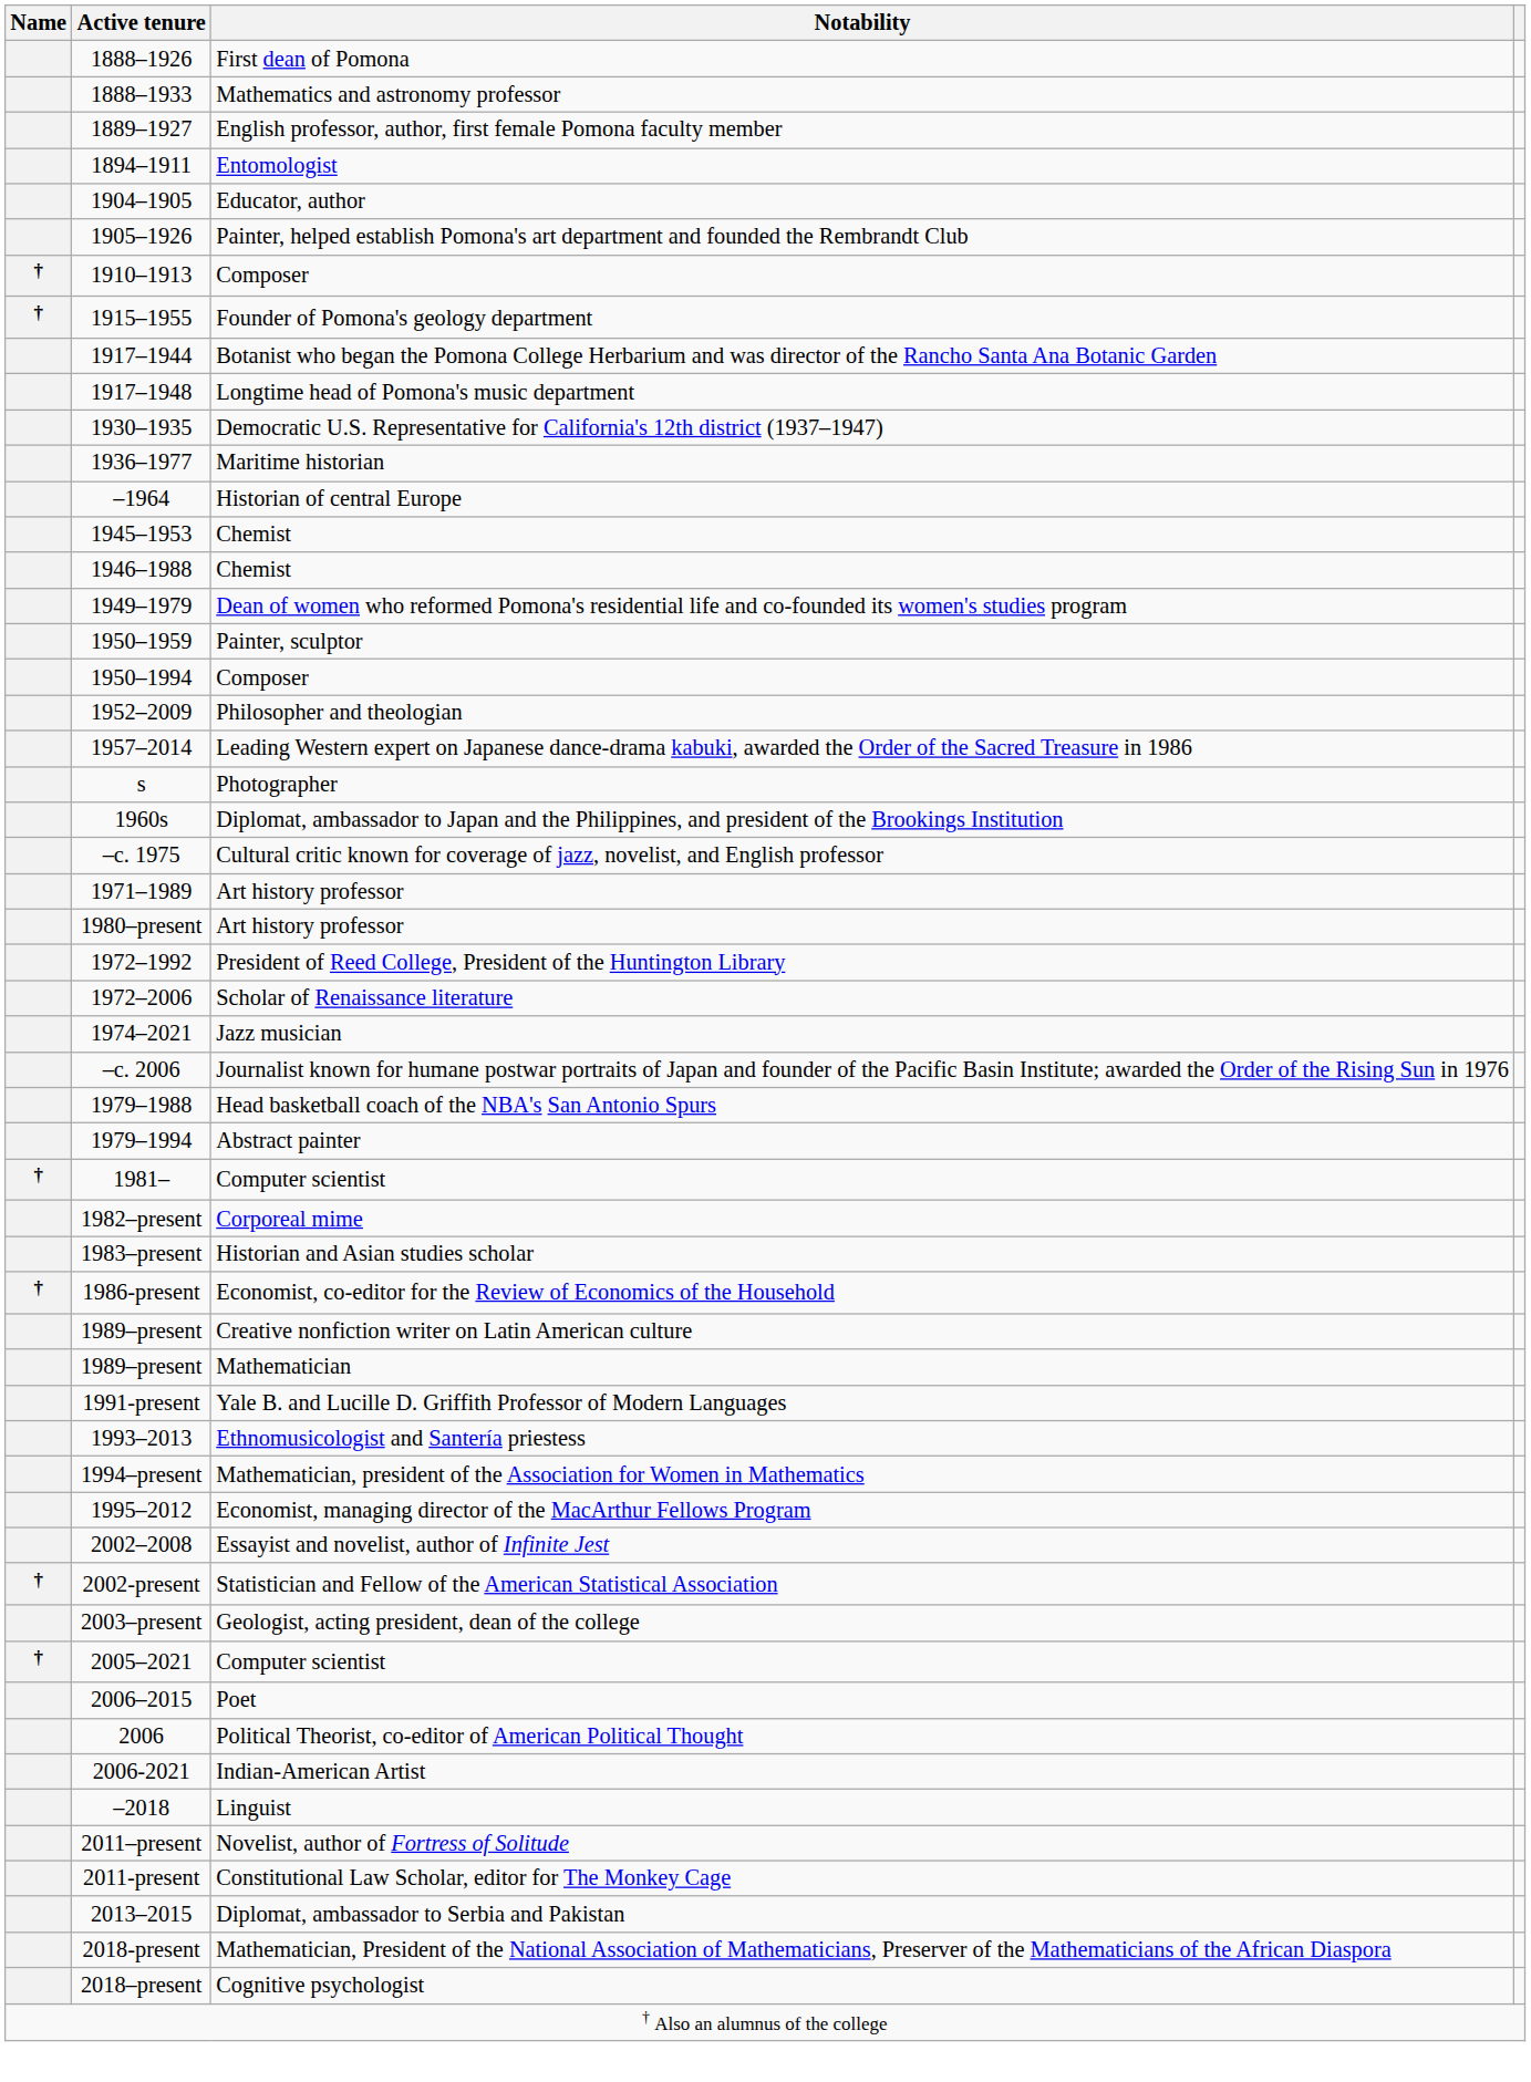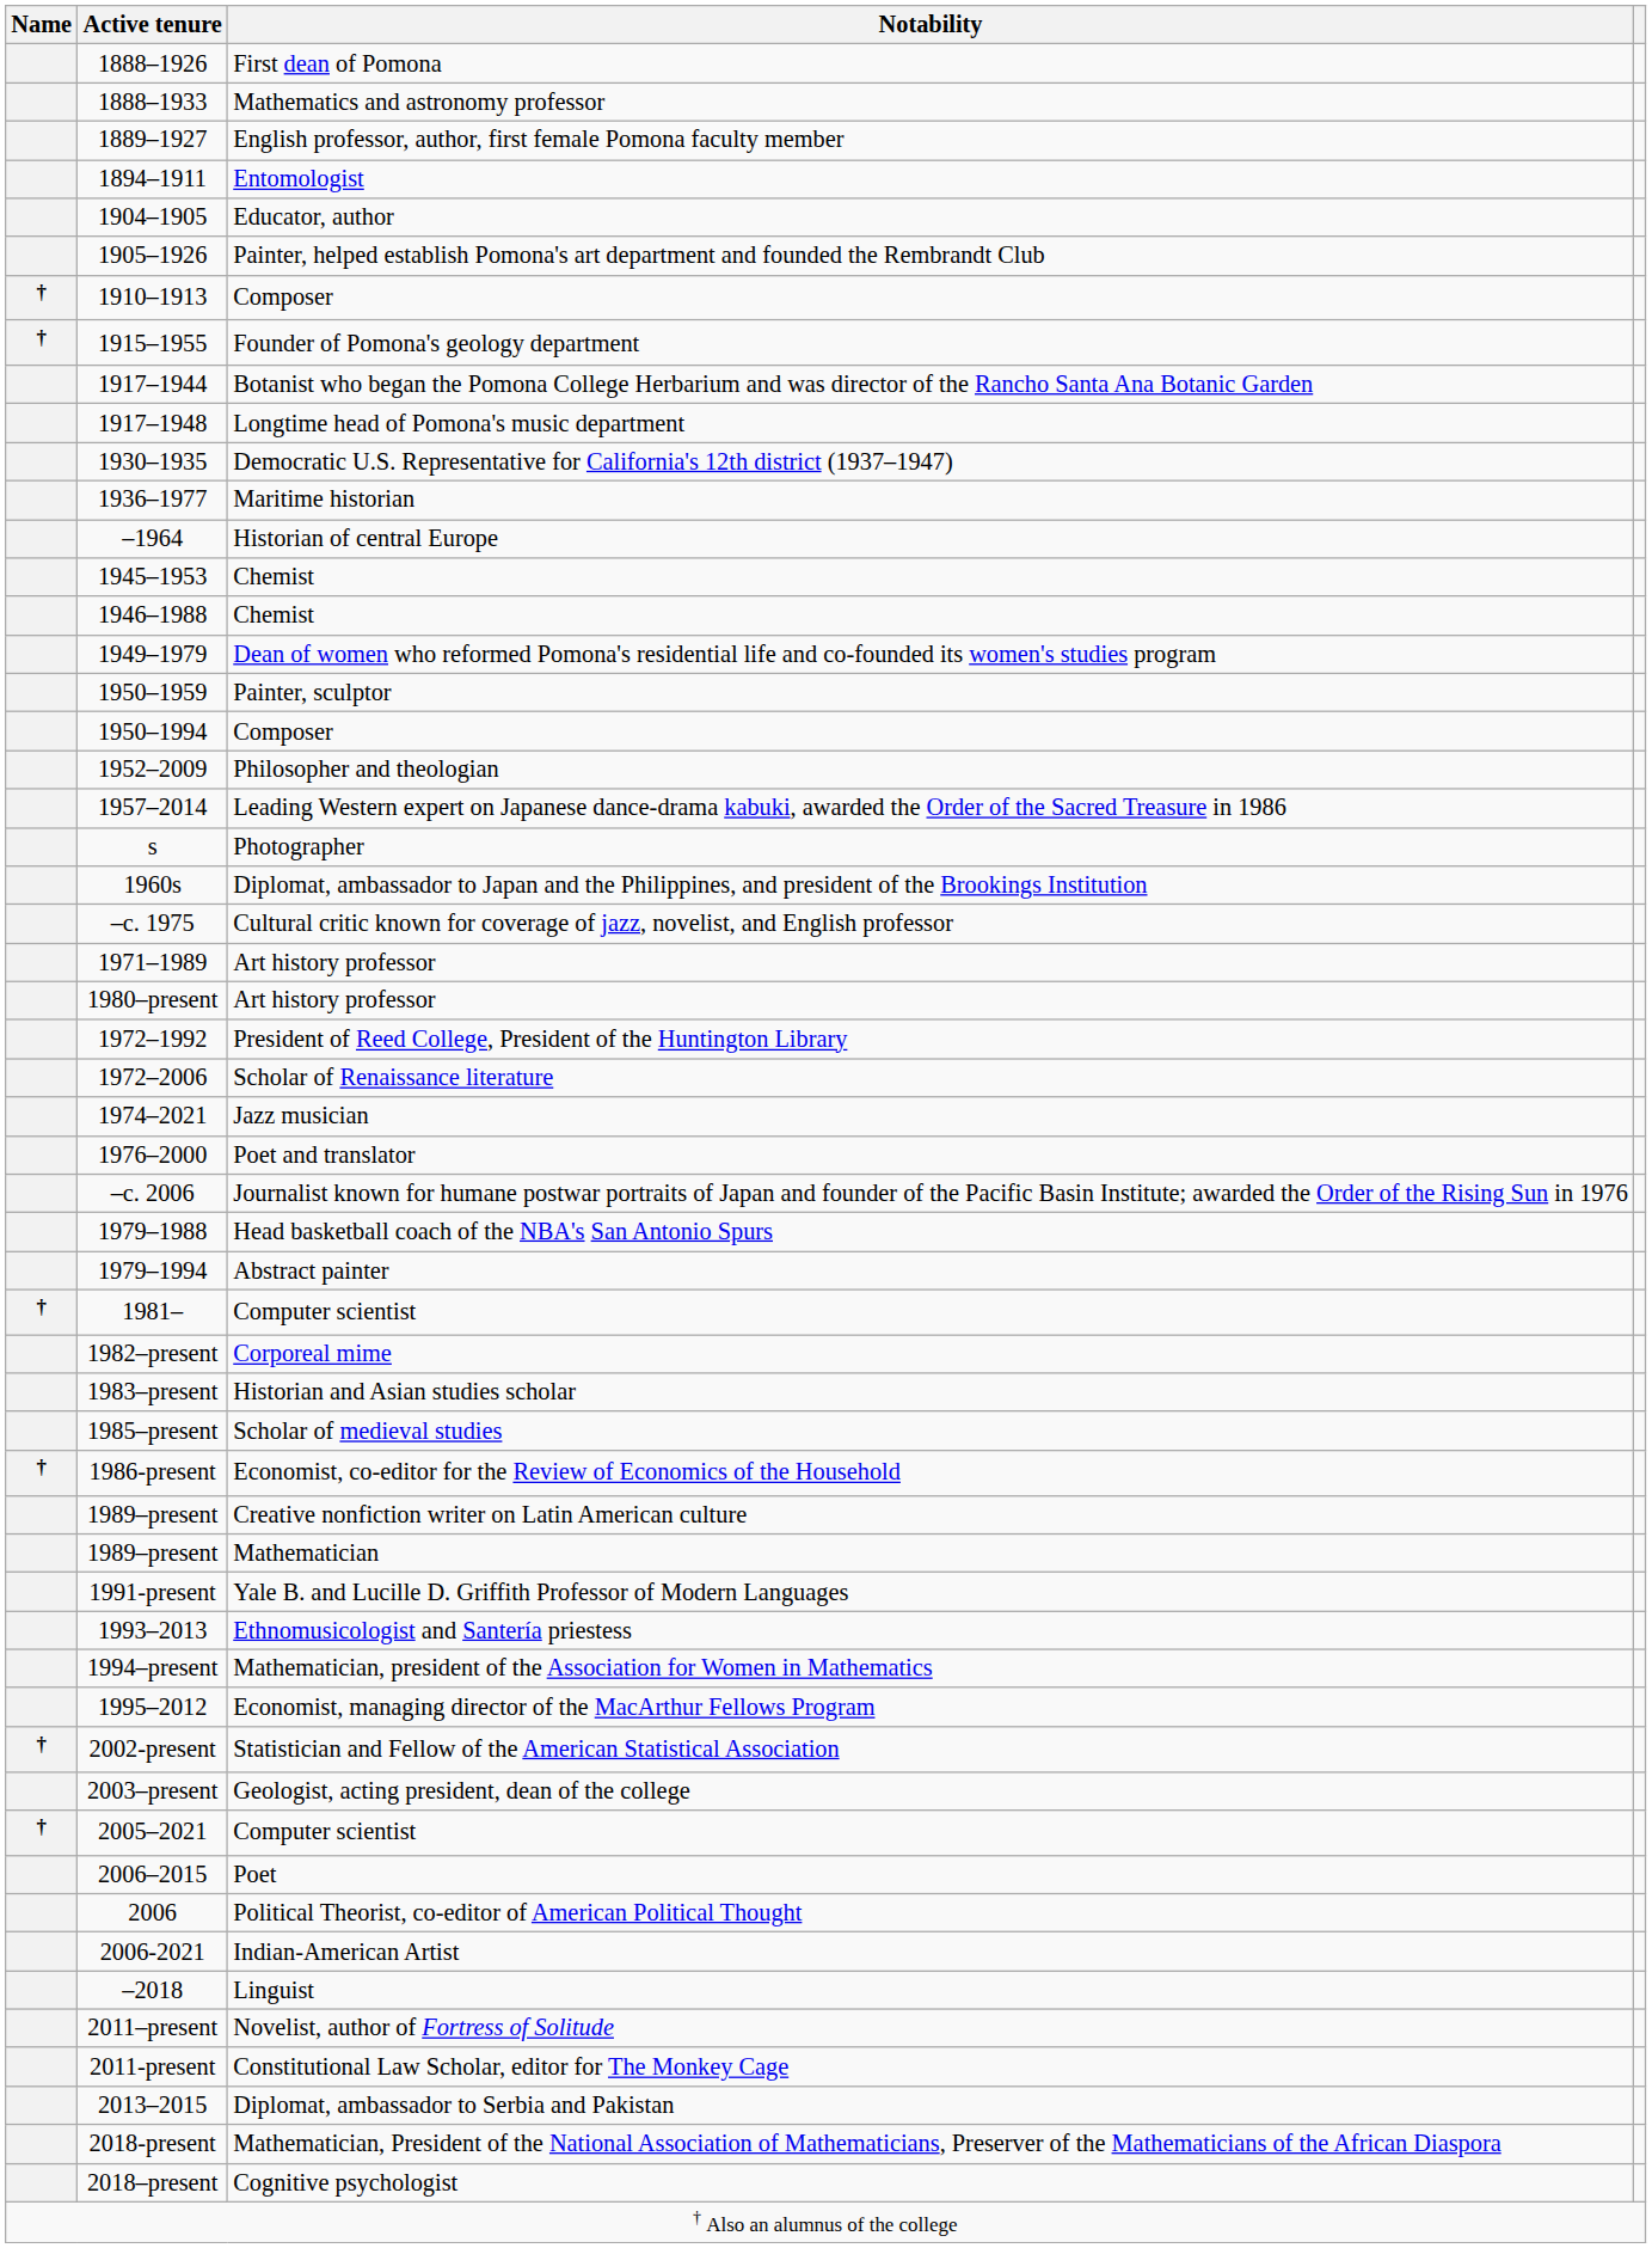+ row: 1976–2000 | Poet and translator
+ row: 1985–present | Scholar of medieval studies
- row: 2002–2008 | Essayist and novelist, author of Infinite Jest
